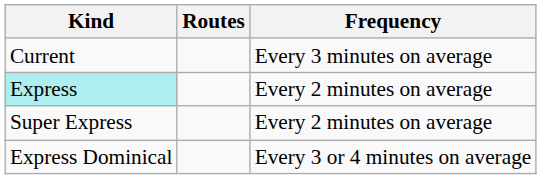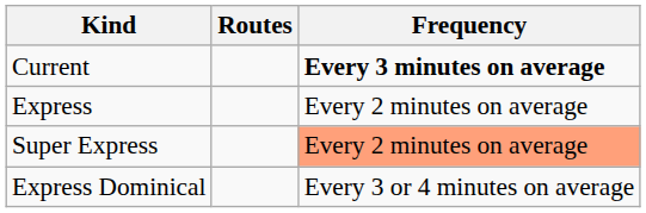row 2 | Frequency: normal -> bold
row 3 | Kind: paleturquoise background -> no background
row 4 | Frequency: no background -> lightsalmon background
